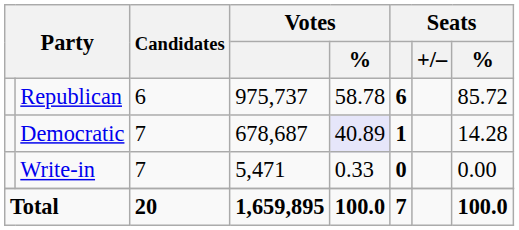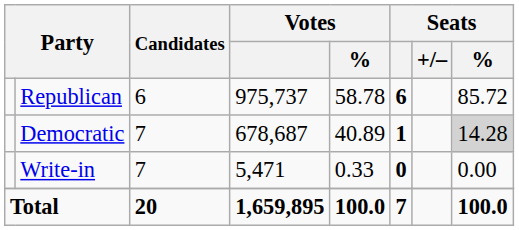Democratic | Votes / %: lavender background -> no background
Democratic | Seats / %: no background -> lightgrey background
